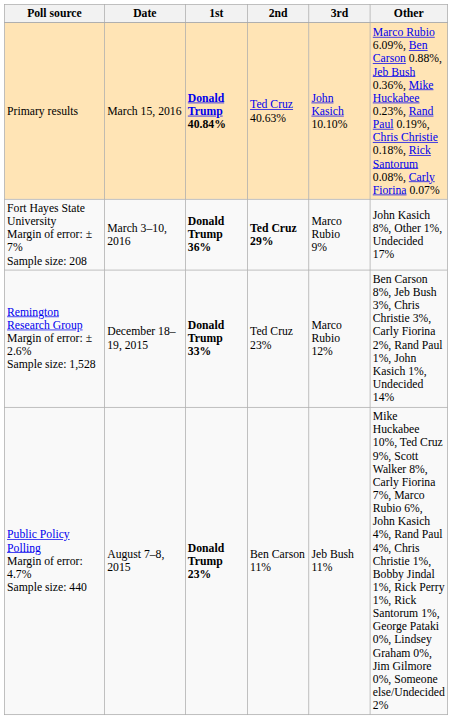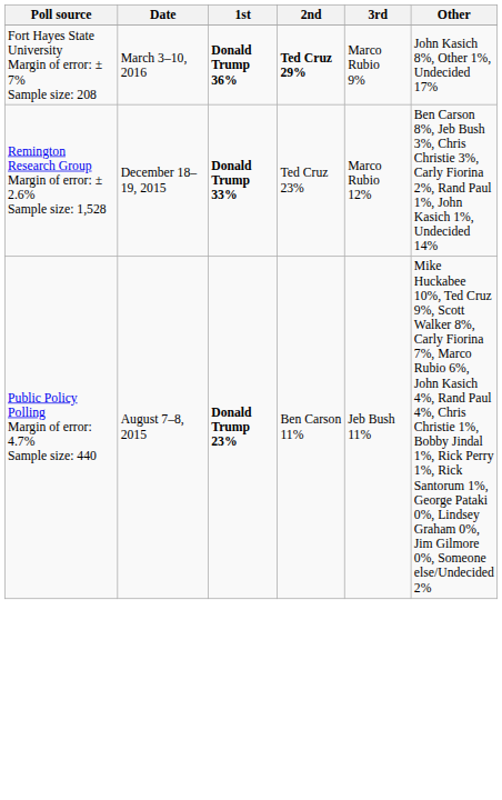- row: Primary results | March 15, 2016 | Donald Trump 40.84% | Ted Cruz 40.63% | John Kasich 10.10% | Marco Rubio 6.09%, Ben Carson 0.88%, Jeb Bush 0.36%, Mike Huckabee 0.23%, Rand Paul 0.19%, Chris Christie 0.18%, Rick Santorum 0.08%, Carly Fiorina 0.07%
